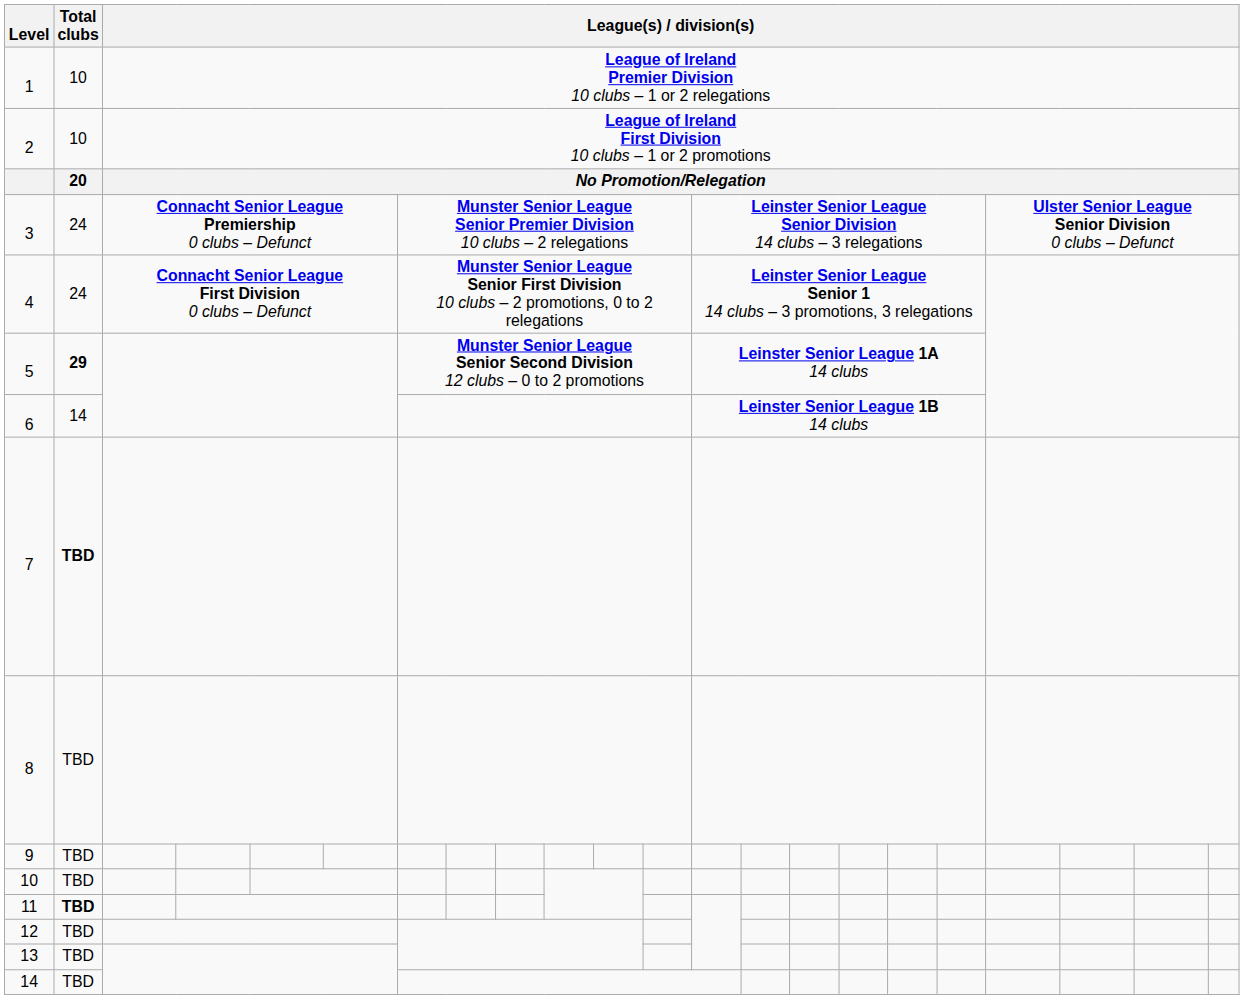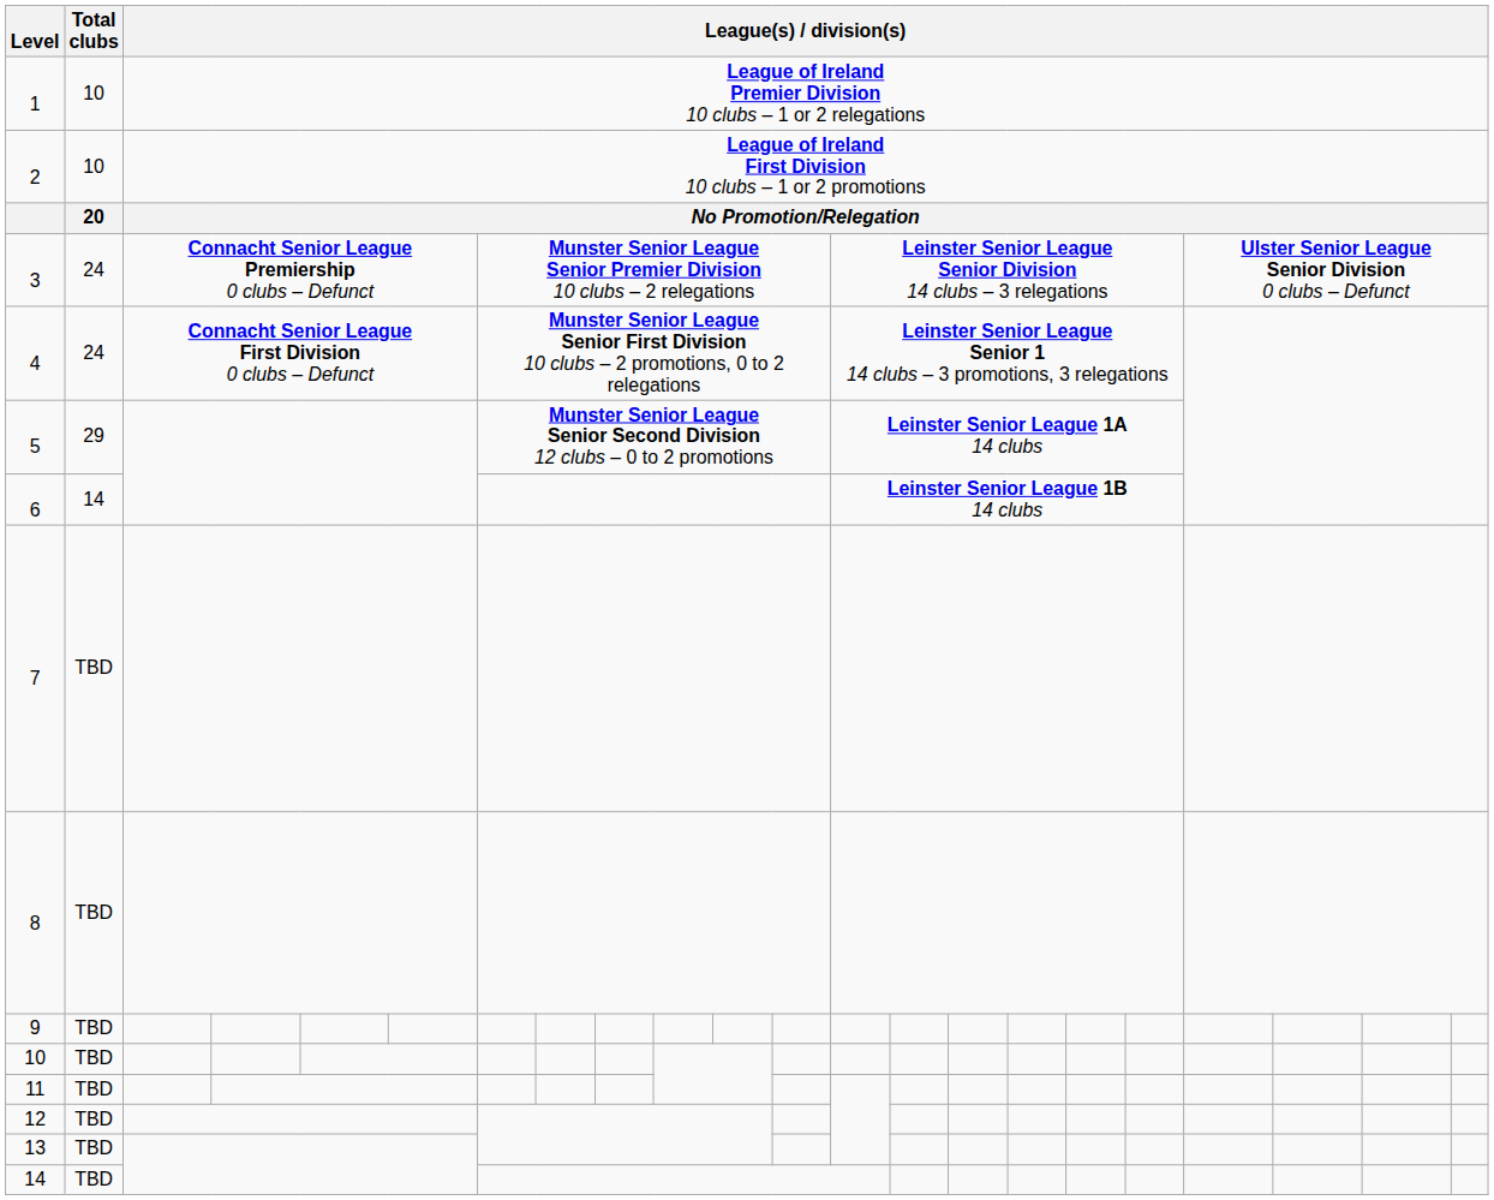5 | Total clubs: bold -> normal
7 | Total clubs: bold -> normal
11 | Total clubs: bold -> normal
